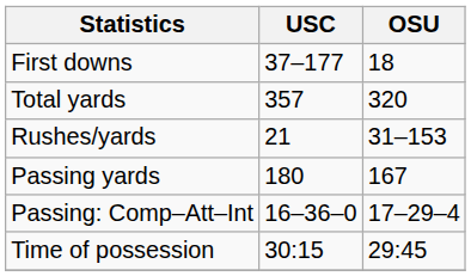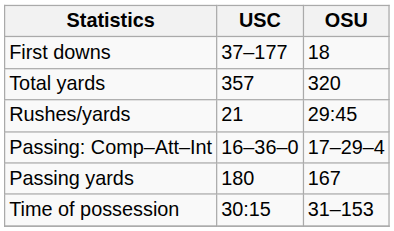Rushes/yards | OSU: 31–153 -> 29:45
rows swapped: Passing yards <-> Passing: Comp–Att–Int
Time of possession | OSU: 29:45 -> 31–153
